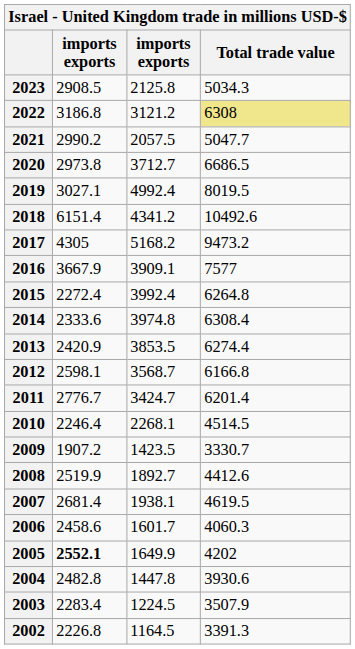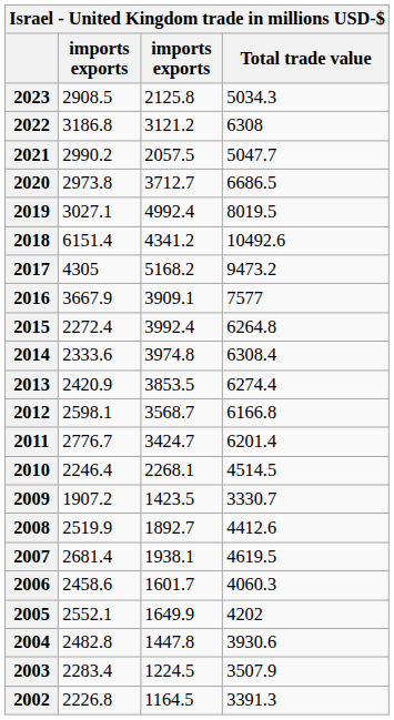2022 | Total trade value: khaki background -> no background
2005 | column 2: bold -> normal
